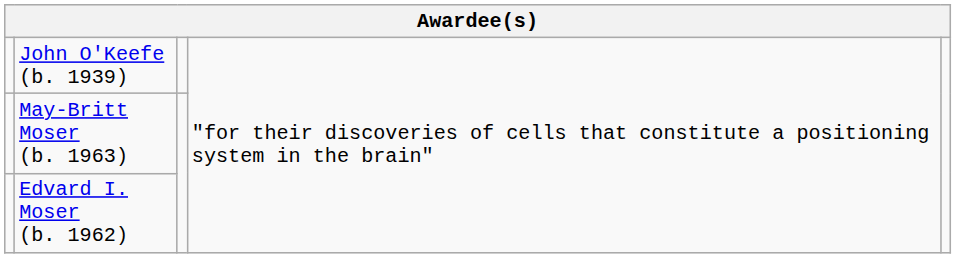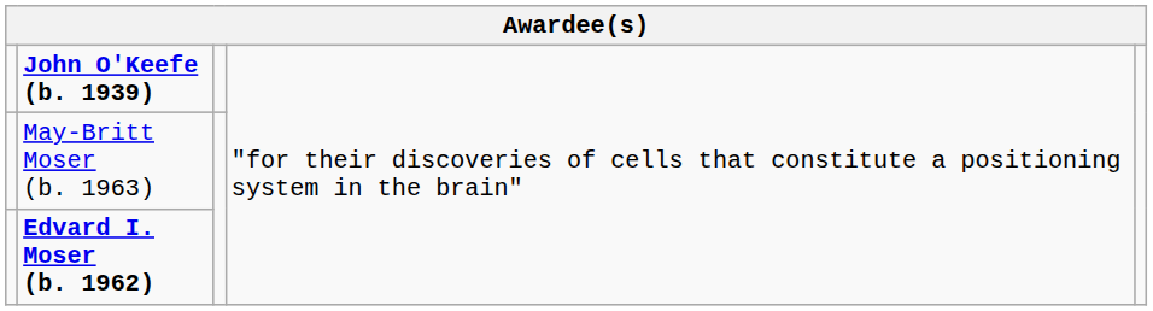John O'Keefe (b. 1939) | column 2: normal -> bold
Edvard I. Moser (b. 1962) | column 2: normal -> bold
